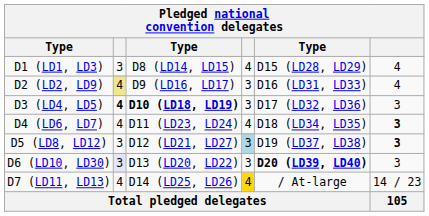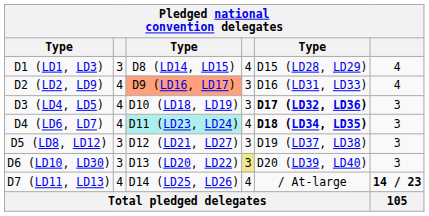D2 (LD2, LD9) | column 2: khaki background -> no background
D2 (LD2, LD9) | column 3: no background -> lightsalmon background
D3 (LD4, LD5) | column 2: bold -> normal
D3 (LD4, LD5) | column 3: bold -> normal
D3 (LD4, LD5) | column 5: normal -> bold
D4 (LD6, LD7) | column 3: no background -> paleturquoise background
D4 (LD6, LD7) | column 5: normal -> bold
D4 (LD6, LD7) | column 6: bold -> normal
D5 (LD8, LD12) | column 4: lightblue background -> no background
D5 (LD8, LD12) | column 6: bold -> normal
D6 (LD10, LD30) | column 2: lavender background -> no background
D6 (LD10, LD30) | column 4: no background -> khaki background
D6 (LD10, LD30) | column 5: bold -> normal
D7 (LD11, LD13) | column 4: gold background -> no background
D7 (LD11, LD13) | column 6: normal -> bold
